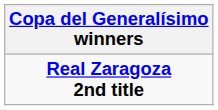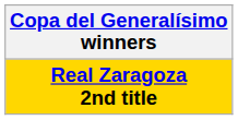row 2 | column 1: no background -> gold background
